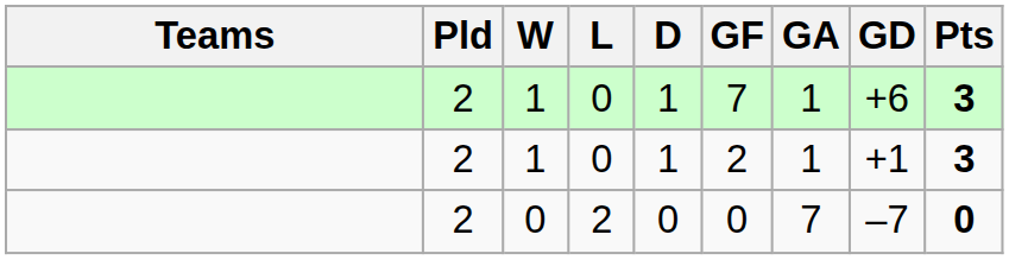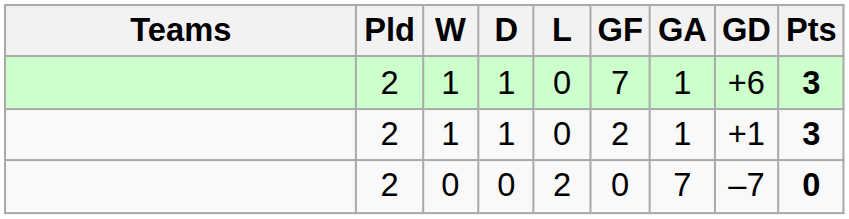columns swapped: D <-> L
